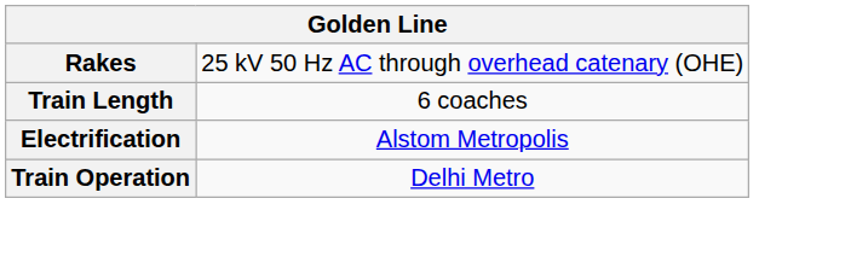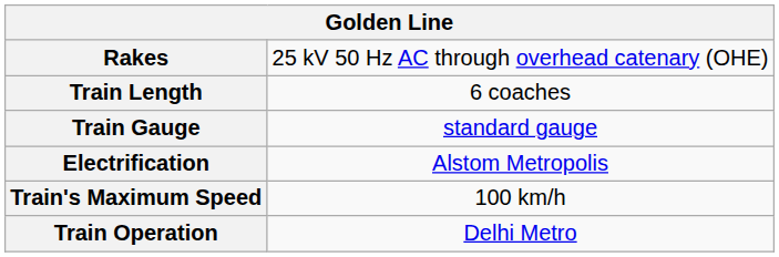+ row: Train Gauge | standard gauge
+ row: Train's Maximum Speed | 100 km/h
